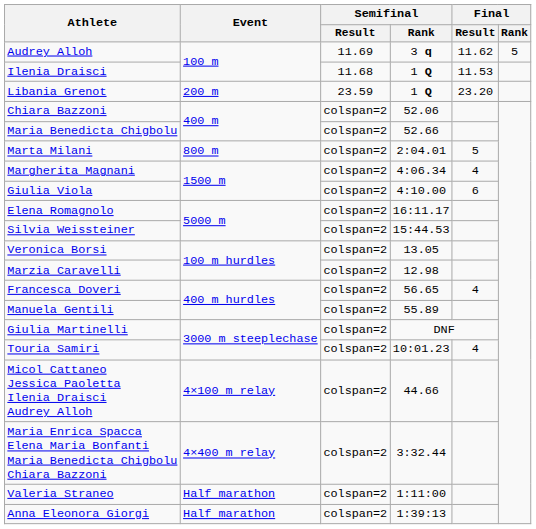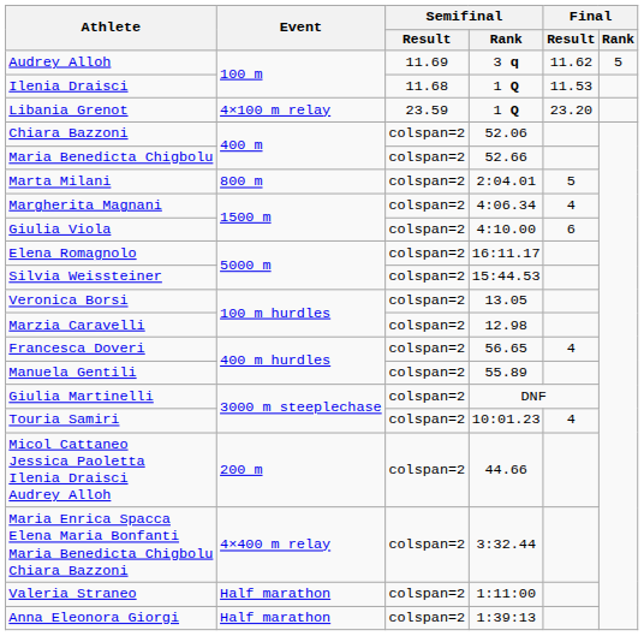Libania Grenot | Event: 200 m -> 4×100 m relay
Micol Cattaneo Jessica Paoletta Ilenia Draisci Audrey Alloh | Event: 4×100 m relay -> 200 m
